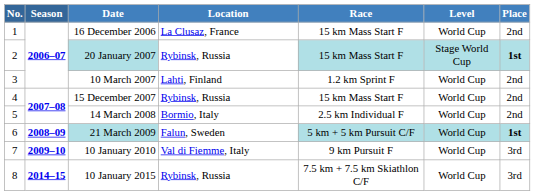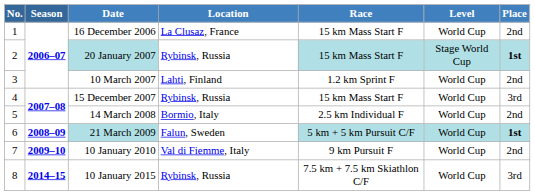15 December 2007 | Place: 2nd -> 3rd
10 January 2010 | Place: 3rd -> 2nd
